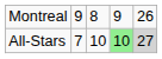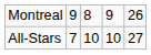row 2 | column 4: lightgreen background -> no background
row 2 | column 5: lightgrey background -> no background
